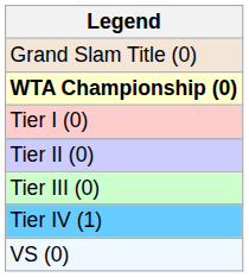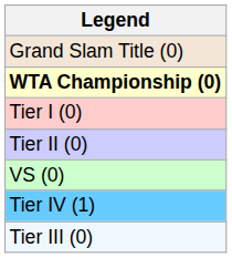row 6 | column 1: Tier III (0) -> VS (0)
row 8 | column 1: VS (0) -> Tier III (0)
